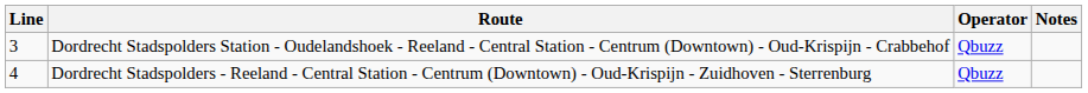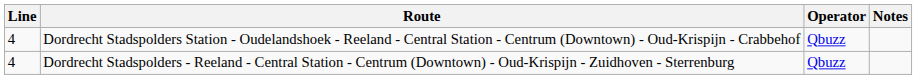row 2 | Line: 3 -> 4
